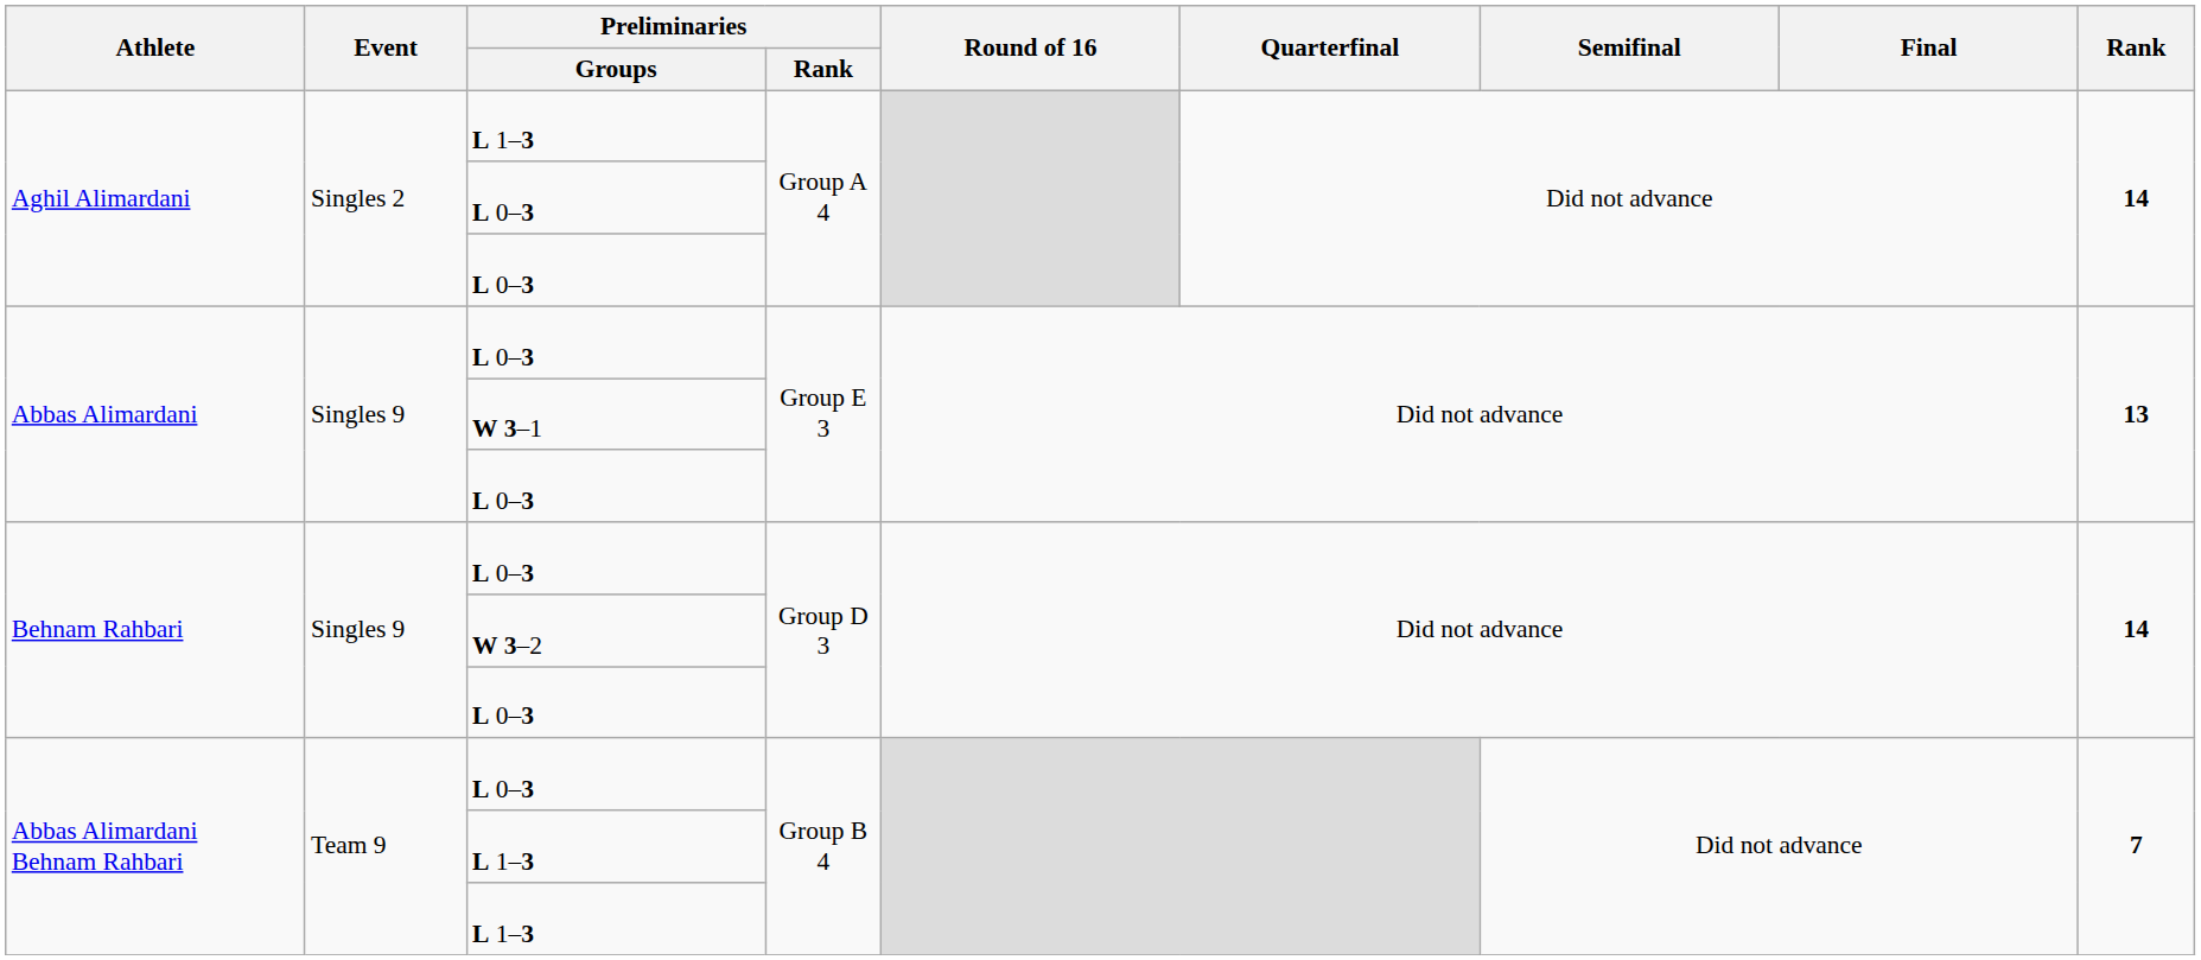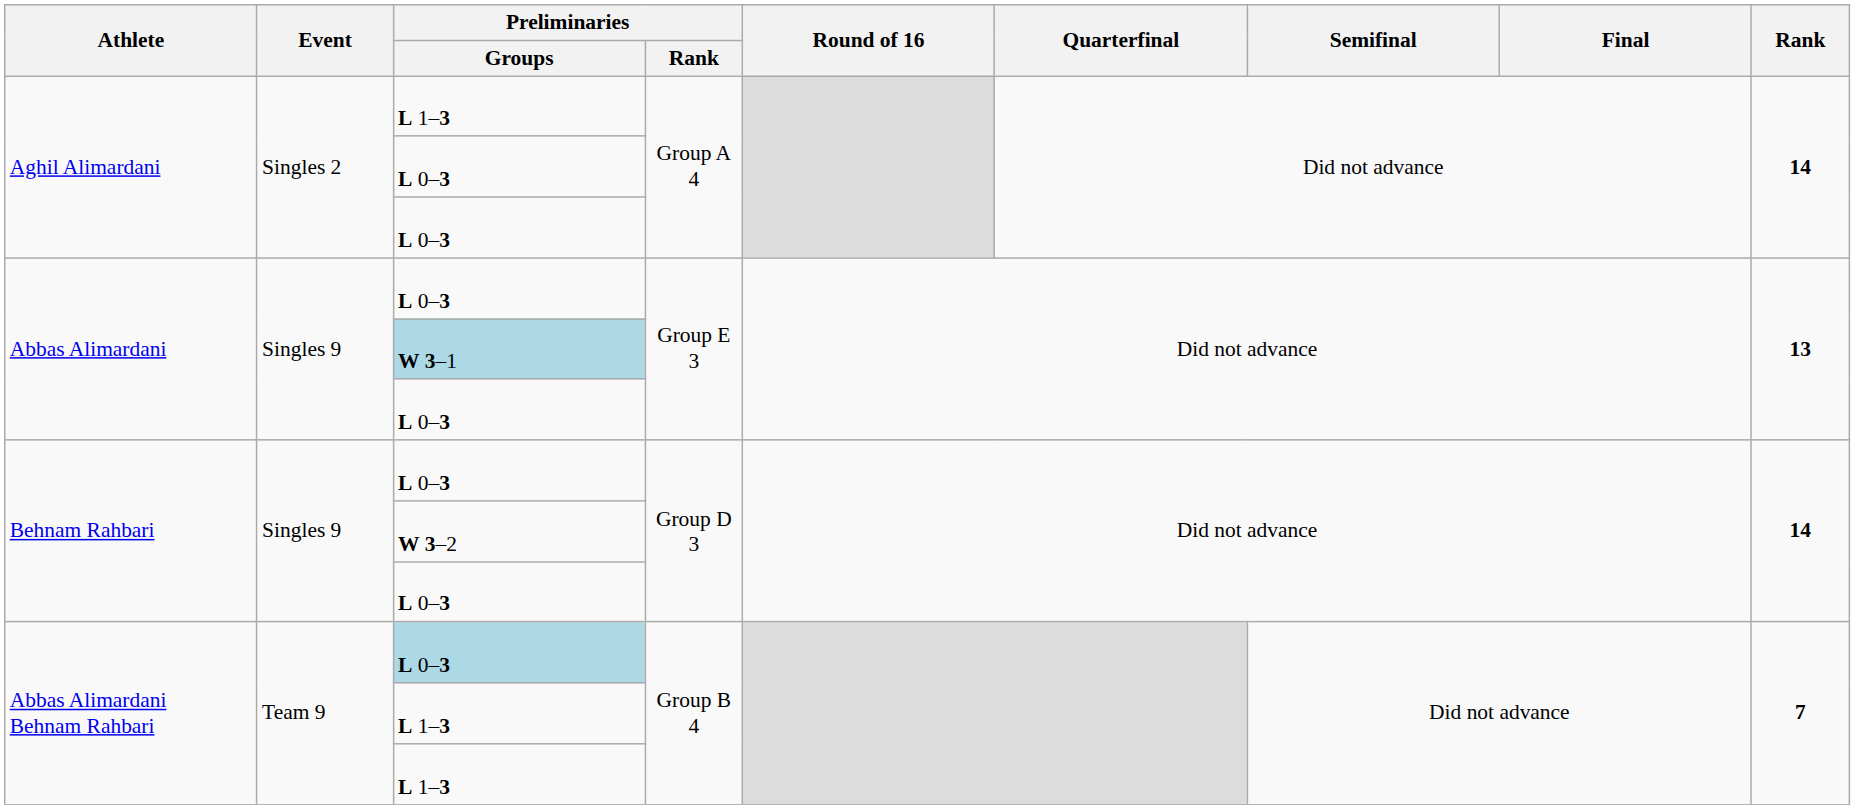Abbas Alimardani / W 3–1 | Preliminaries / Groups: no background -> lightblue background
Abbas Alimardani Behnam Rahbari / L 0–3 | Preliminaries / Groups: no background -> lightblue background
